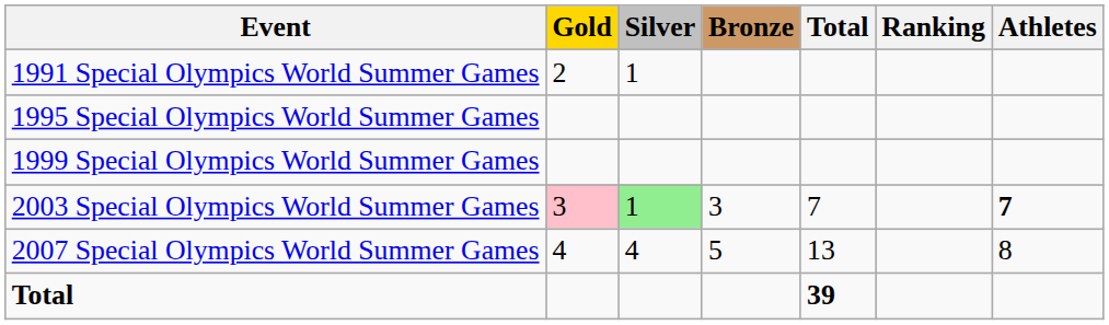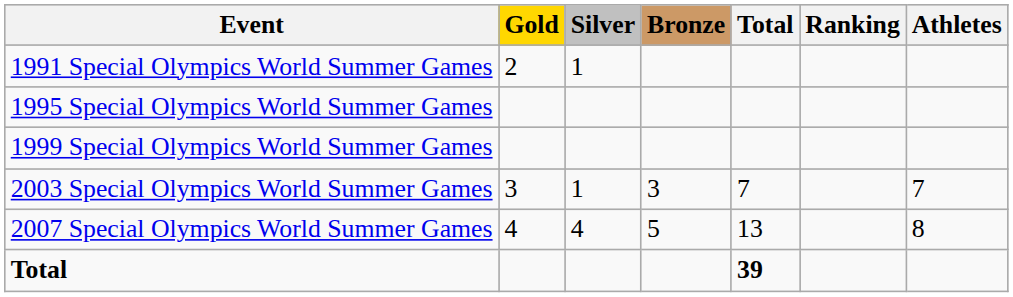2003 Special Olympics World Summer Games | Gold: pink background -> no background
2003 Special Olympics World Summer Games | Silver: lightgreen background -> no background
2003 Special Olympics World Summer Games | Athletes: bold -> normal
